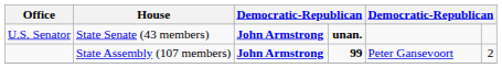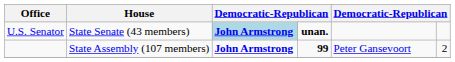U.S. Senator | column 3: no background -> lightblue background
